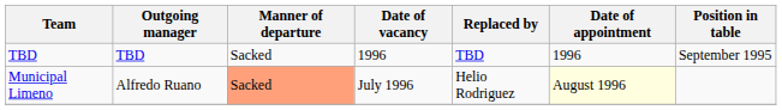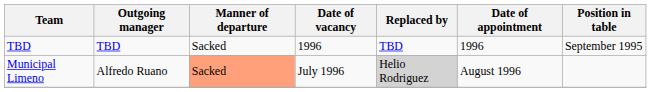Municipal Limeno | Replaced by: no background -> lightgrey background
Municipal Limeno | Date of appointment: lightyellow background -> no background
